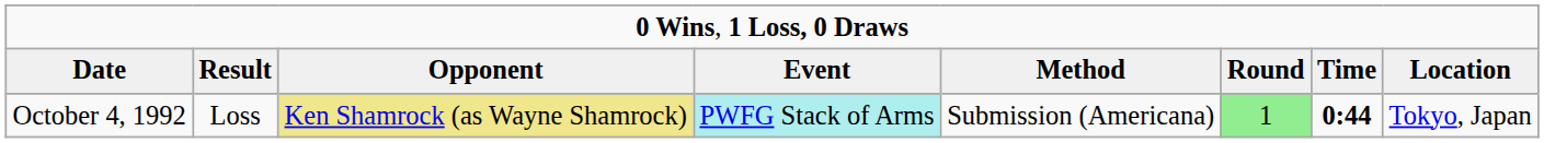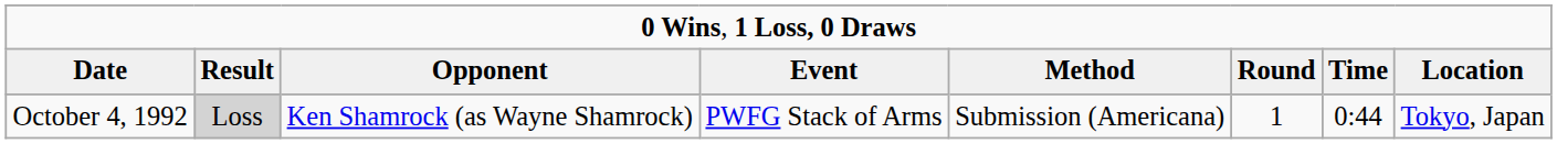October 4, 1992 | column 2: no background -> lightgrey background
October 4, 1992 | column 3: khaki background -> no background
October 4, 1992 | column 4: paleturquoise background -> no background
October 4, 1992 | column 6: lightgreen background -> no background
October 4, 1992 | column 7: bold -> normal
